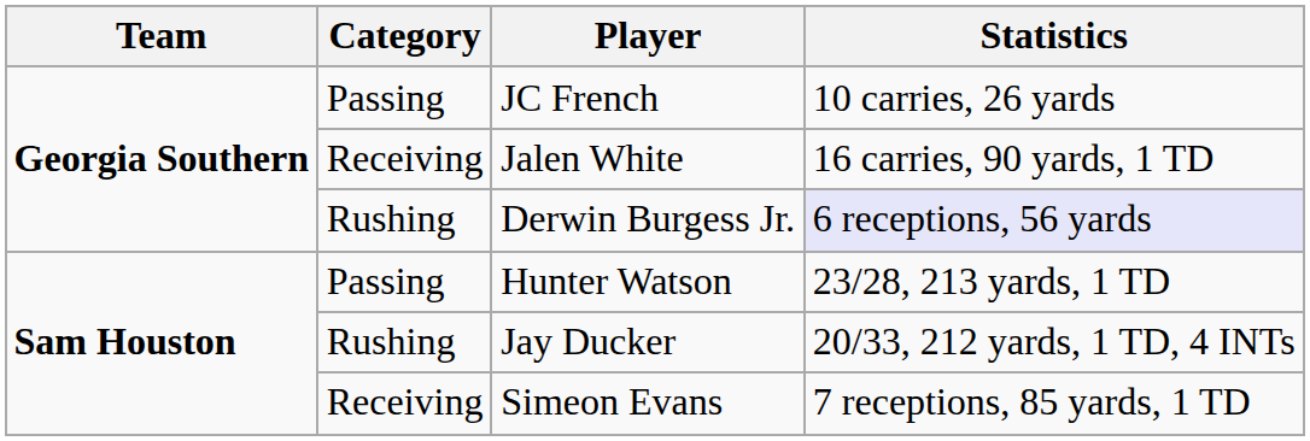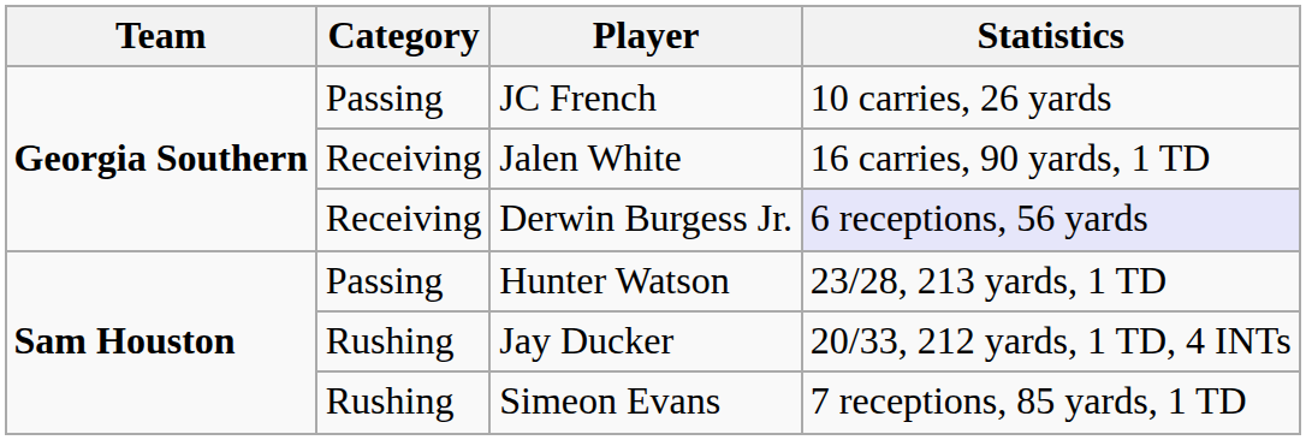Derwin Burgess Jr. | Category: Rushing -> Receiving
Simeon Evans | Category: Receiving -> Rushing
